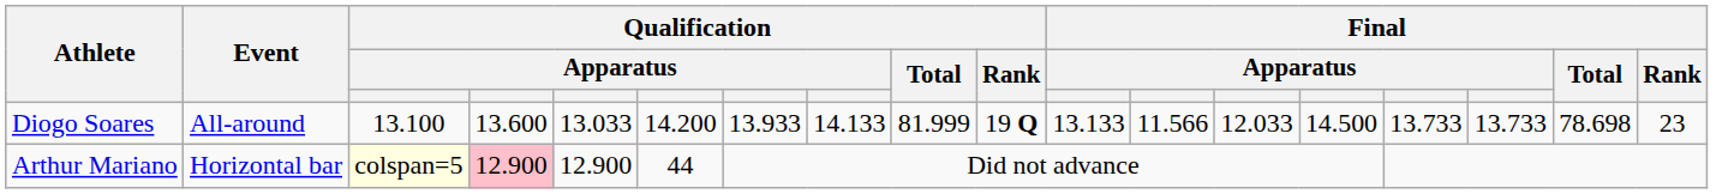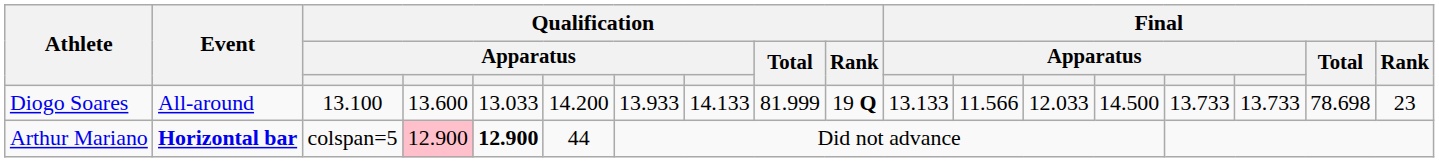Arthur Mariano | Event: normal -> bold
Arthur Mariano | column 3: lightyellow background -> no background
Arthur Mariano | column 5: normal -> bold
